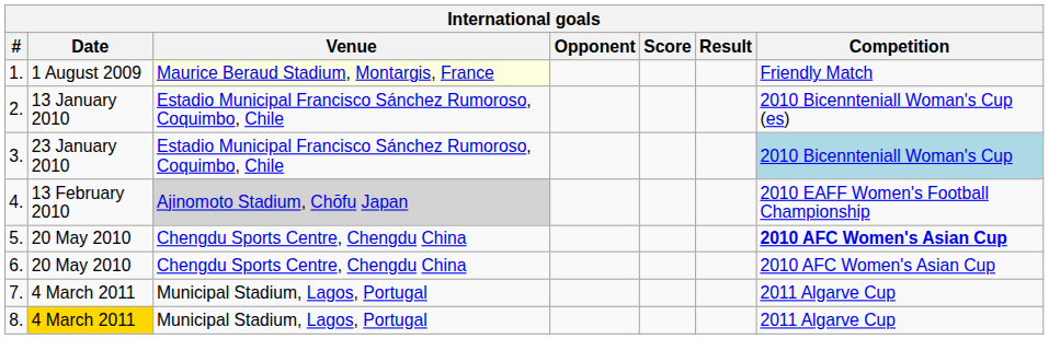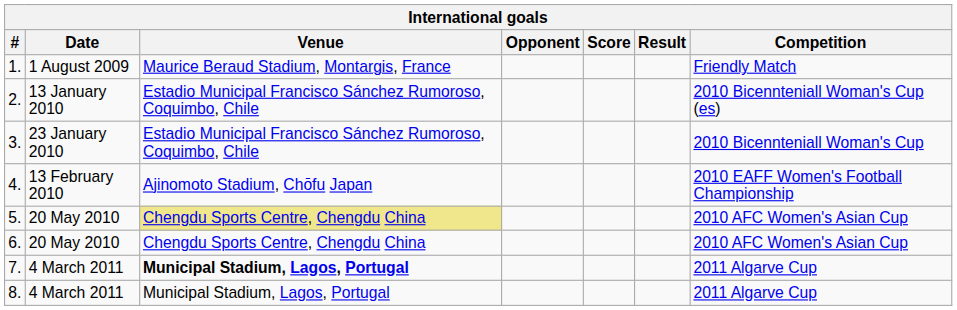1. | Venue: lightyellow background -> no background
3. | Competition: lightblue background -> no background
4. | Venue: lightgrey background -> no background
5. | Venue: no background -> khaki background
5. | Competition: bold -> normal
7. | Venue: normal -> bold
8. | Date: gold background -> no background
